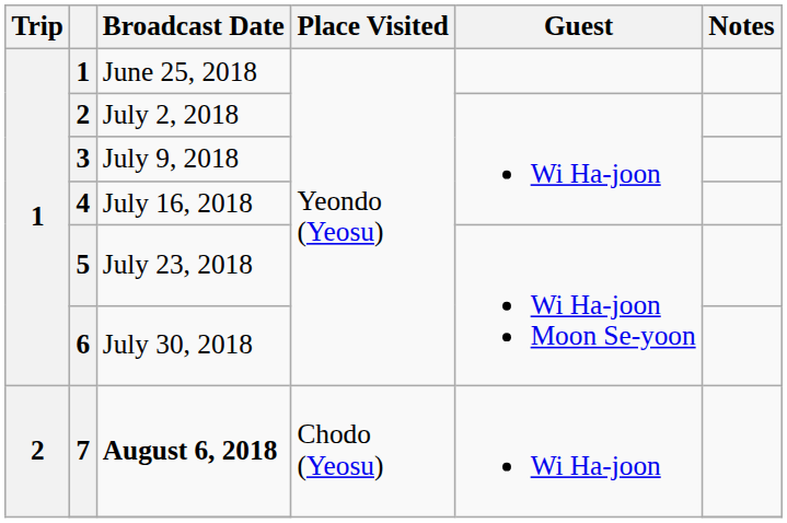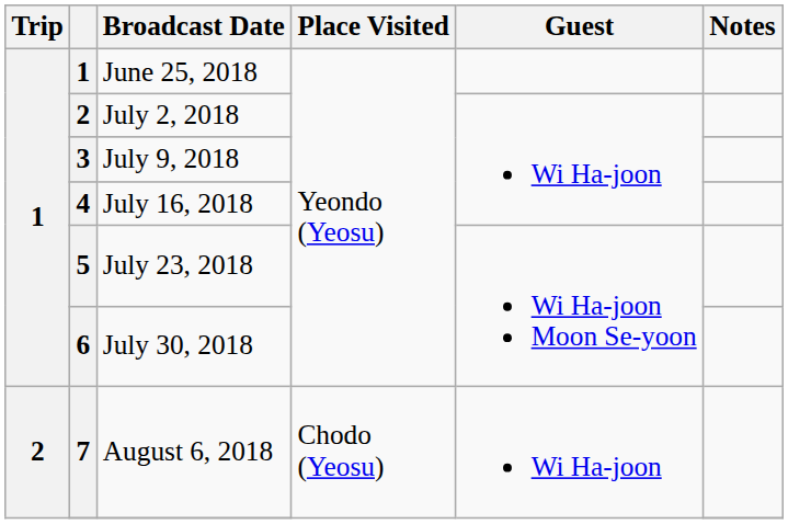August 6, 2018 | Broadcast Date: bold -> normal
